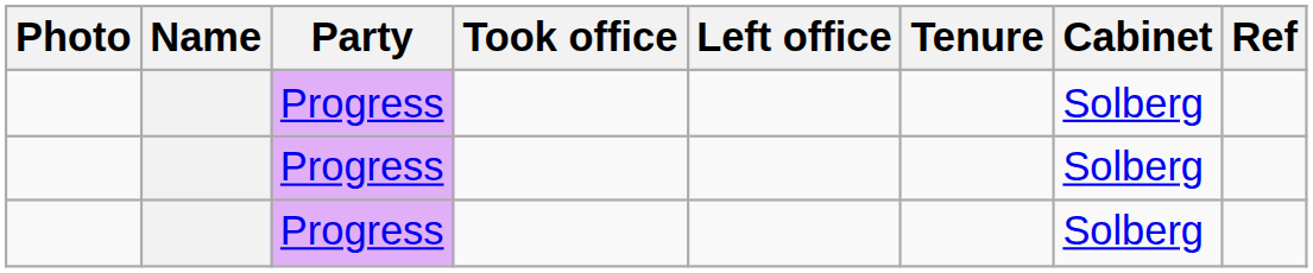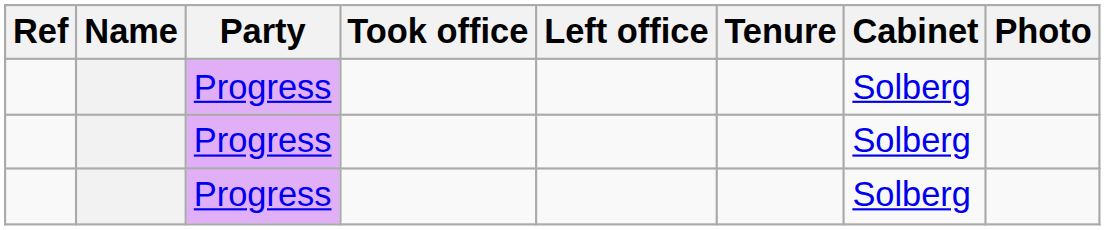columns swapped: Photo <-> Ref
